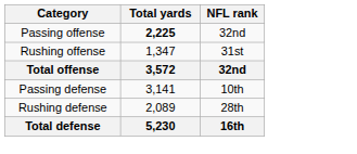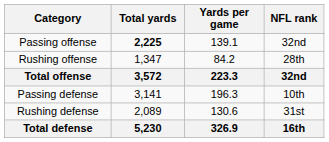+ column: Yards per game | 139.1 | 84.2 | 223.3 | 196.3 | 130.6 | 326.9
Rushing offense | NFL rank: 31st -> 28th
Rushing defense | NFL rank: 28th -> 31st
